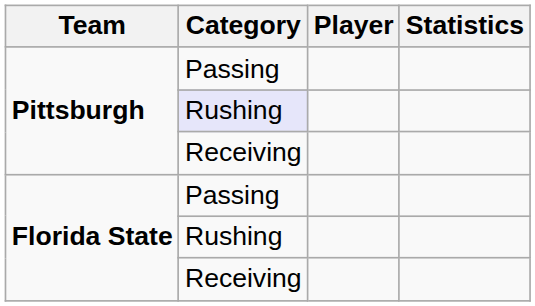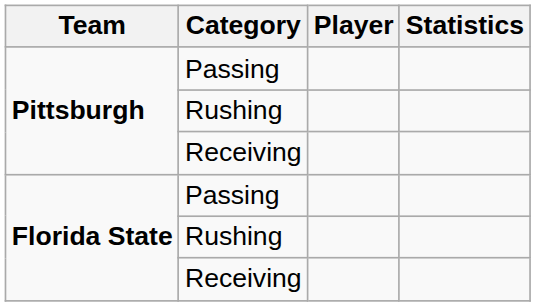Pittsburgh / Rushing | Category: lavender background -> no background
